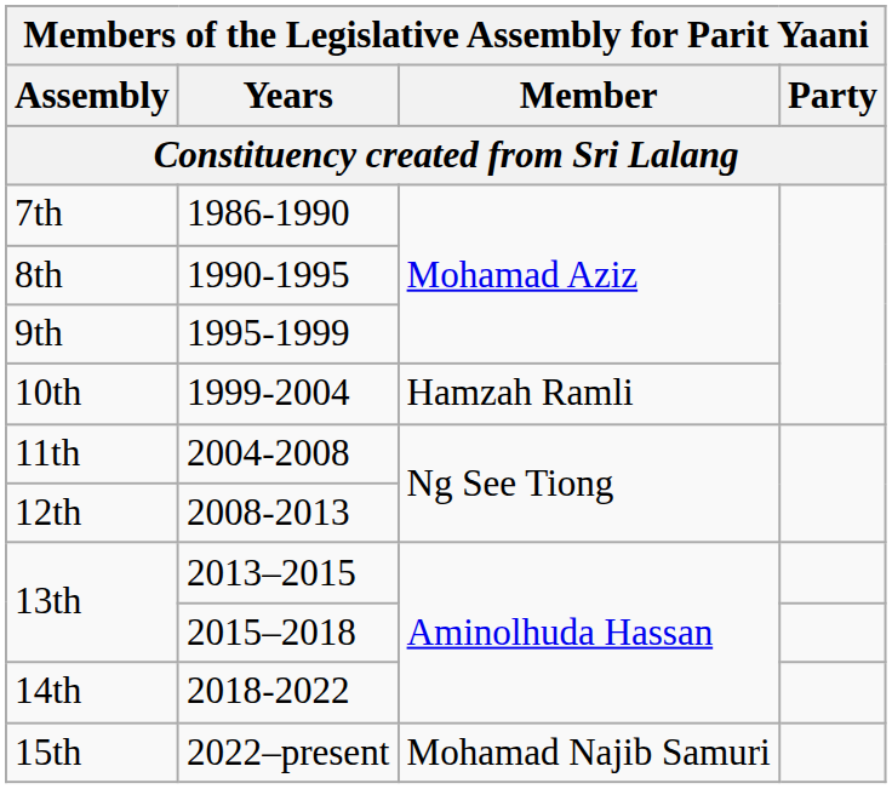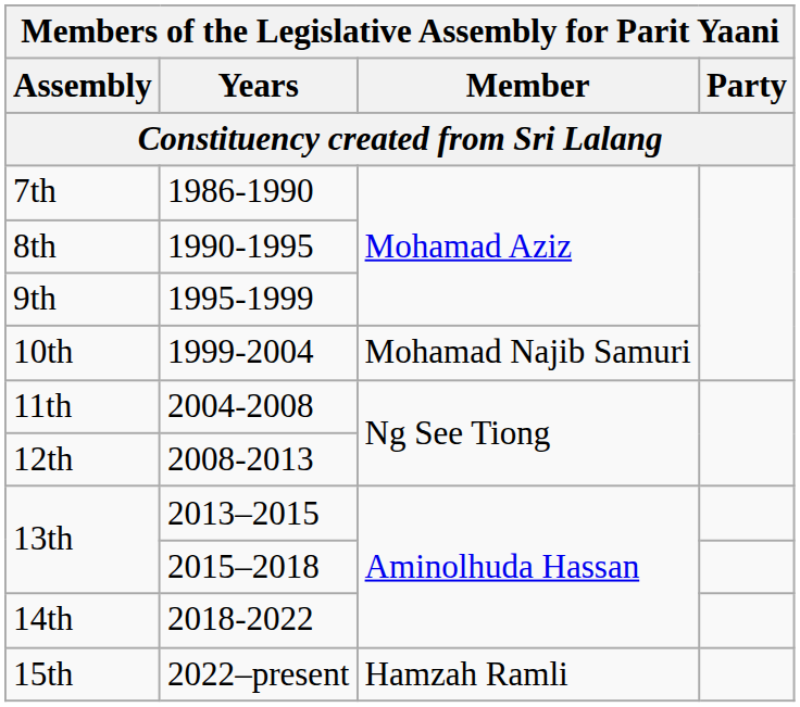10th | Member: Hamzah Ramli -> Mohamad Najib Samuri
15th | Member: Mohamad Najib Samuri -> Hamzah Ramli
